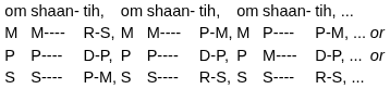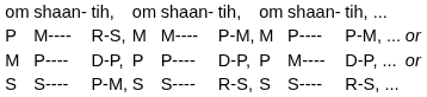row 2 | column 1: M -> P
row 3 | column 1: P -> M
